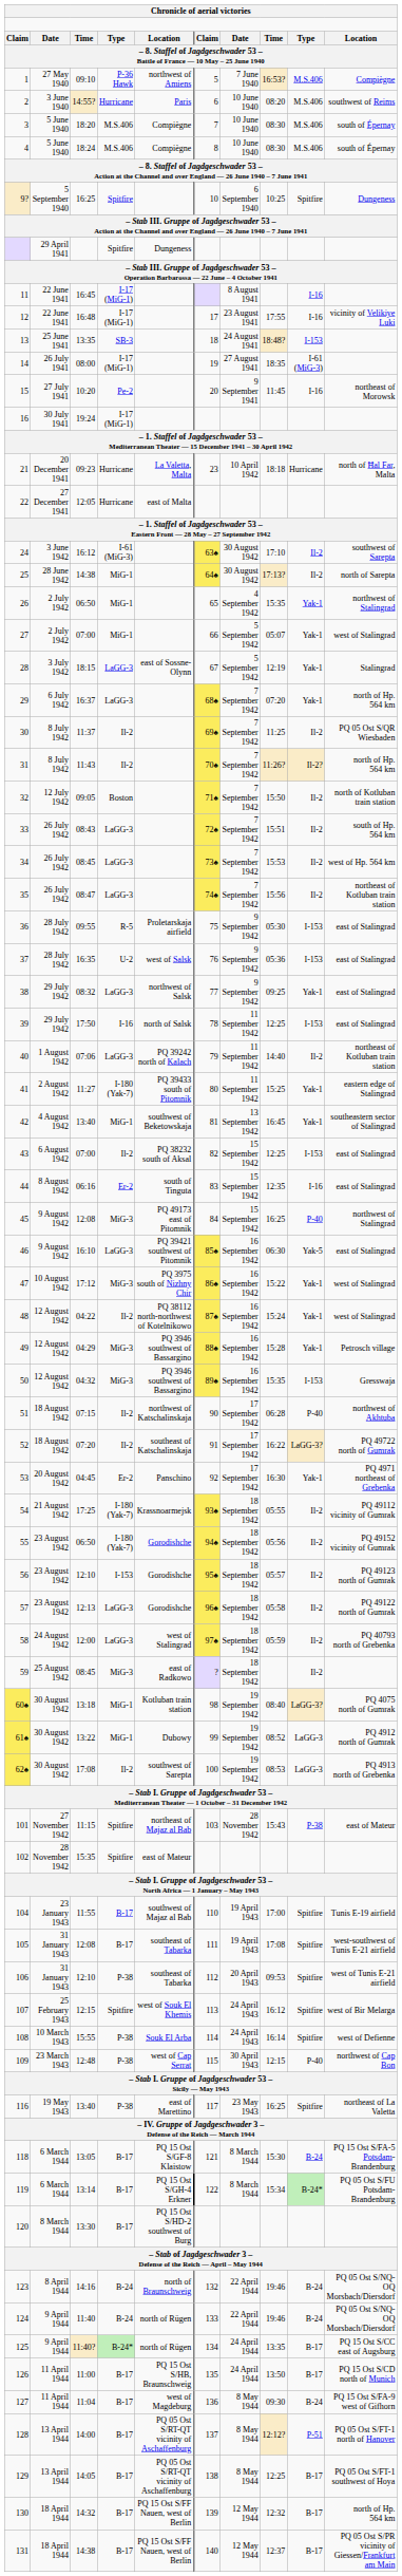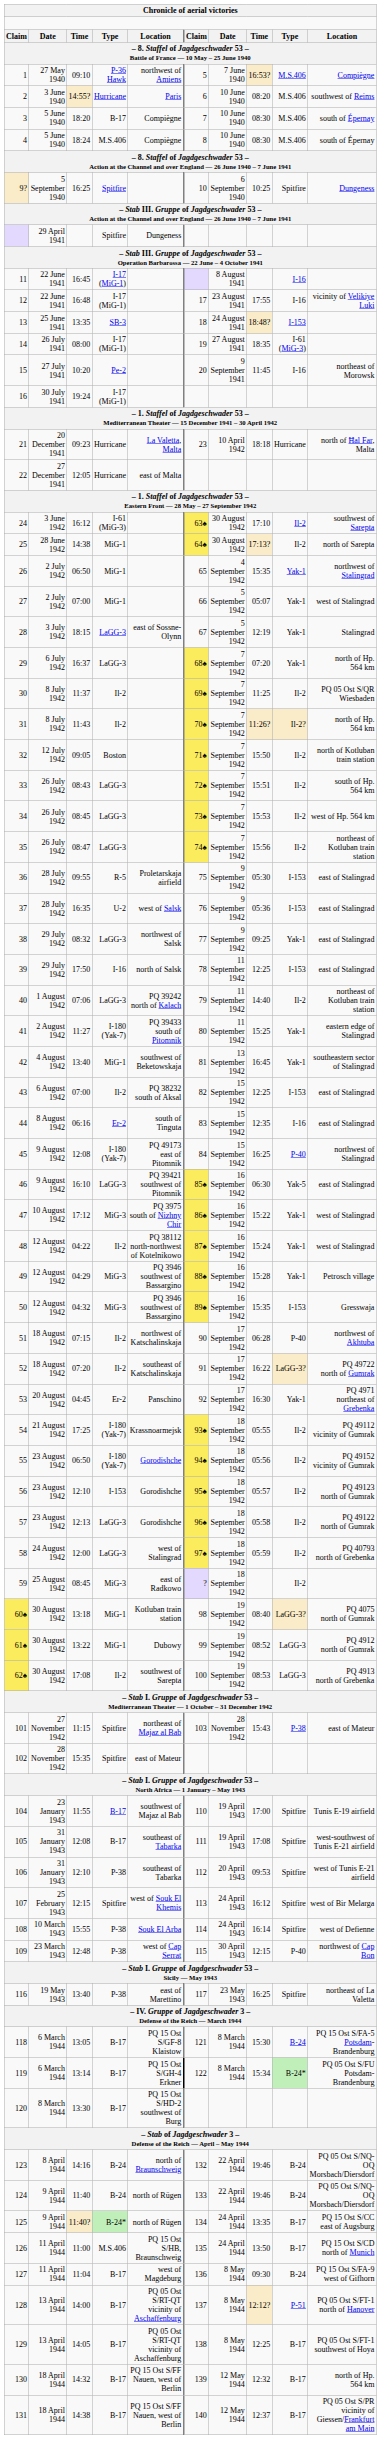3 | column 4: M.S.406 -> B-17
45 | column 4: MiG-3 -> I-180 (Yak-7)
126 | column 4: B-17 -> M.S.406
